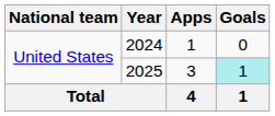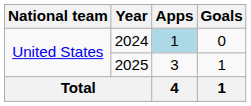2024 | Apps: no background -> lightblue background
2025 | Goals: paleturquoise background -> no background
